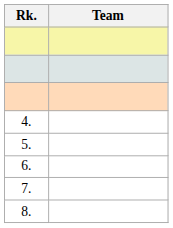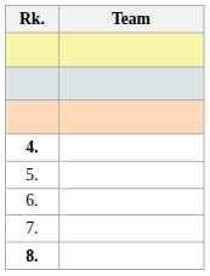row 5 | Rk.: normal -> bold
row 9 | Rk.: normal -> bold
